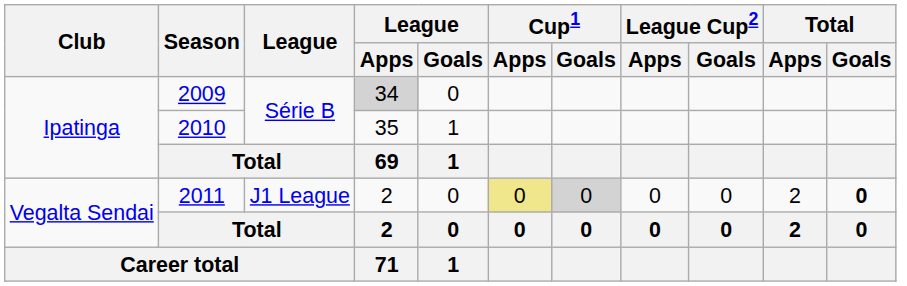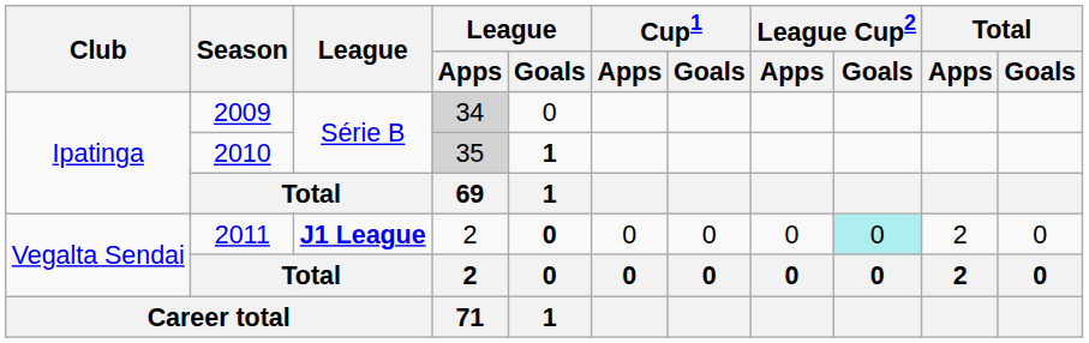2010 | League / Apps: no background -> lightgrey background
2010 | League / Goals: normal -> bold
2011 | League: normal -> bold
2011 | League / Goals: normal -> bold
2011 | Cup1 / Apps: khaki background -> no background
2011 | Cup1 / Goals: lightgrey background -> no background
2011 | League Cup2 / Goals: no background -> paleturquoise background
2011 | Total / Goals: bold -> normal
